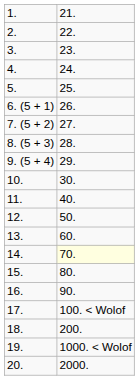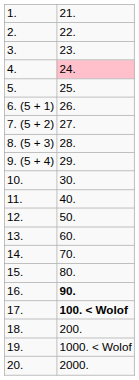4. | column 2: no background -> pink background
14. | column 2: lightyellow background -> no background
16. | column 2: normal -> bold
17. | column 2: normal -> bold
